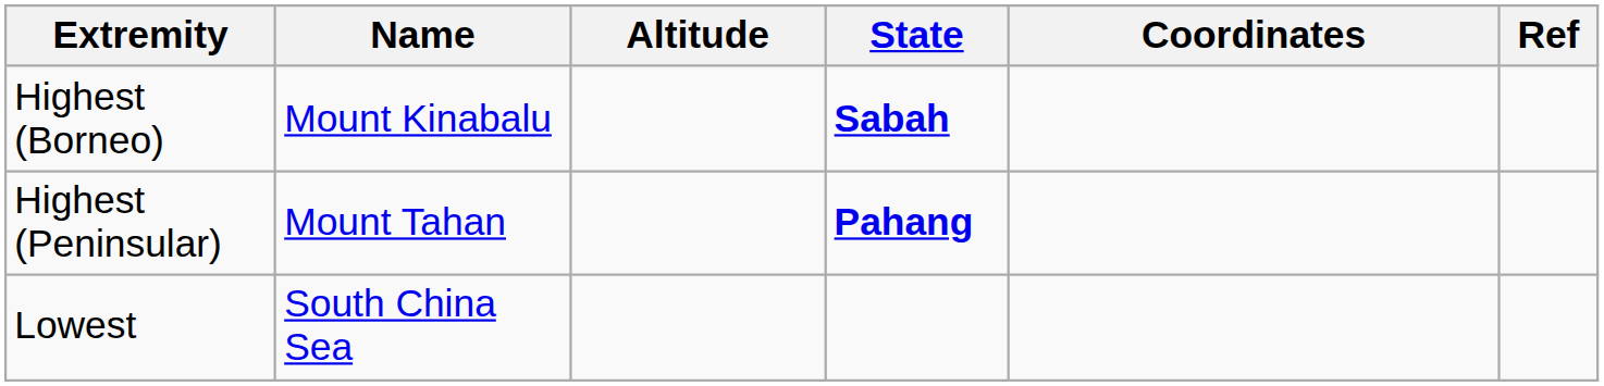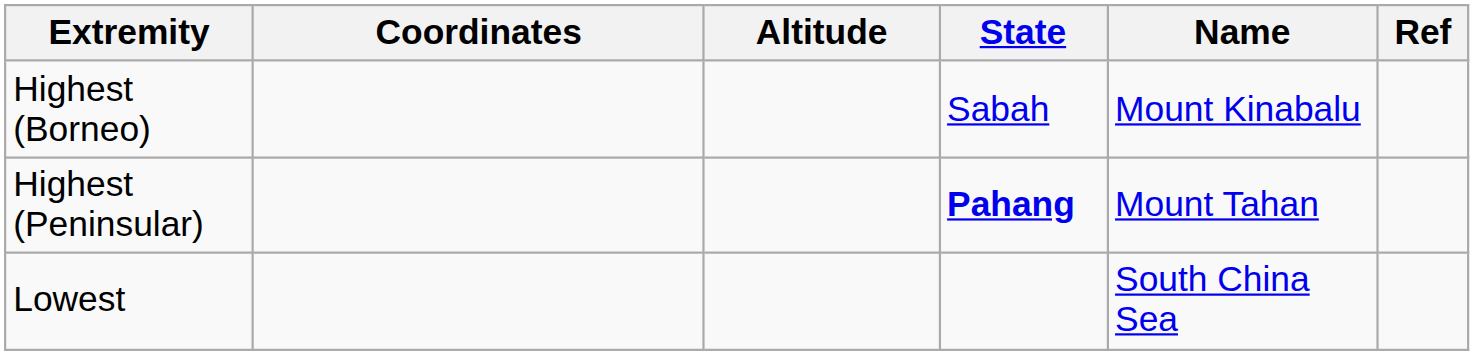columns swapped: Name <-> Coordinates
Highest (Borneo) | State: bold -> normal
